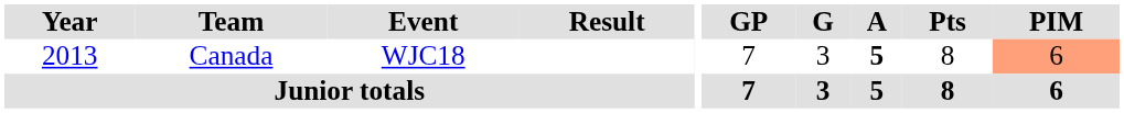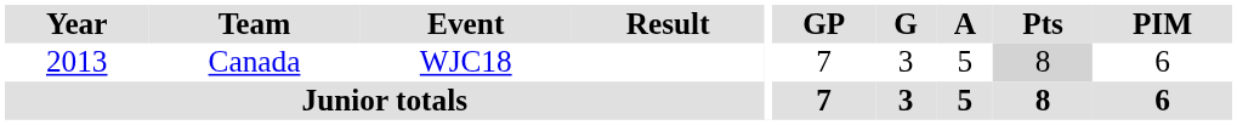Canada | A: bold -> normal
Canada | Pts: no background -> lightgrey background
Canada | PIM: lightsalmon background -> no background
